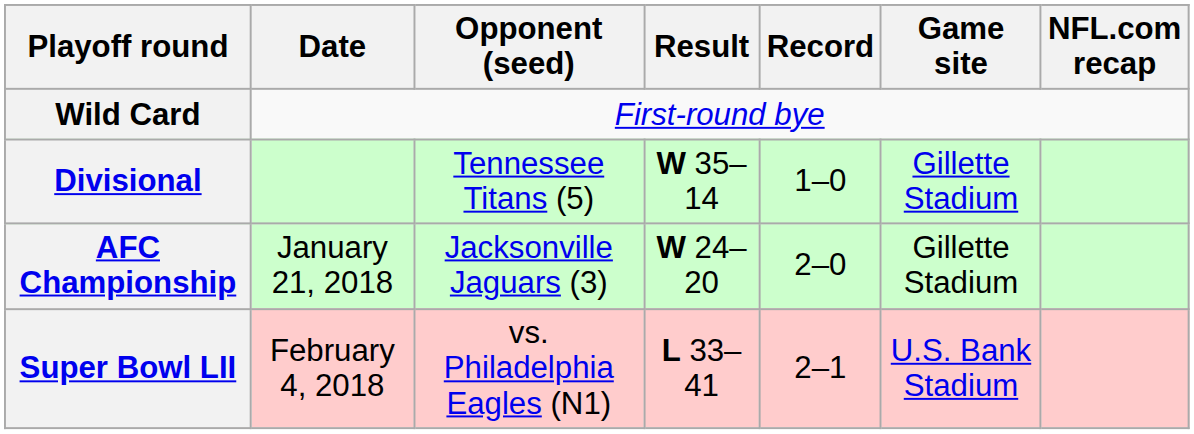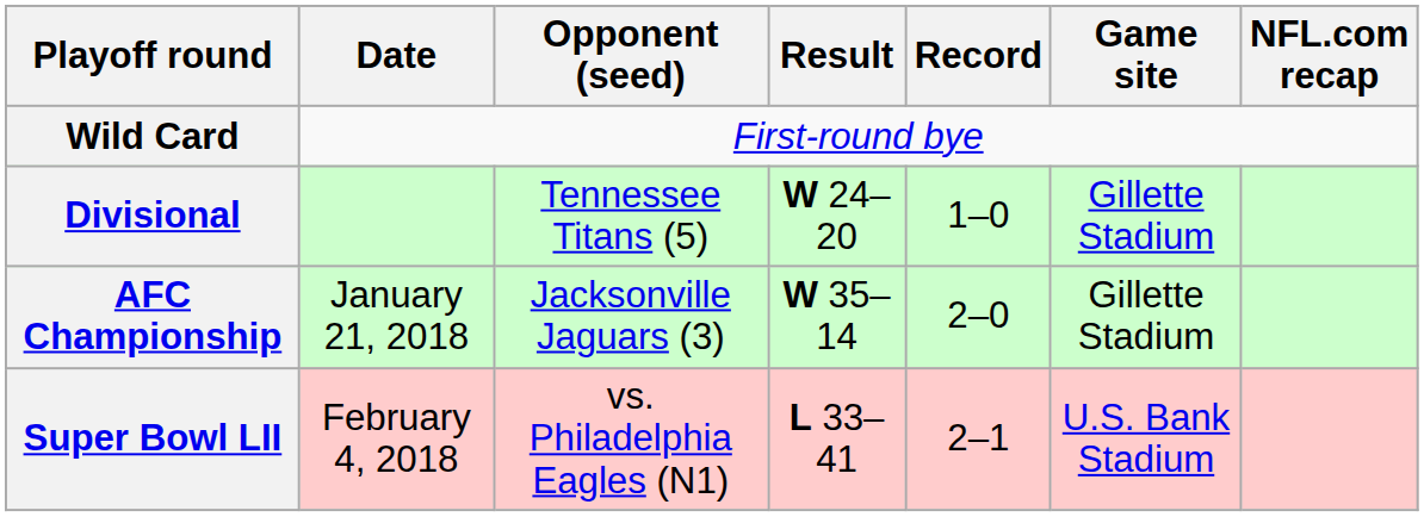Divisional | Result: W 35–14 -> W 24–20
AFC Championship | Result: W 24–20 -> W 35–14
